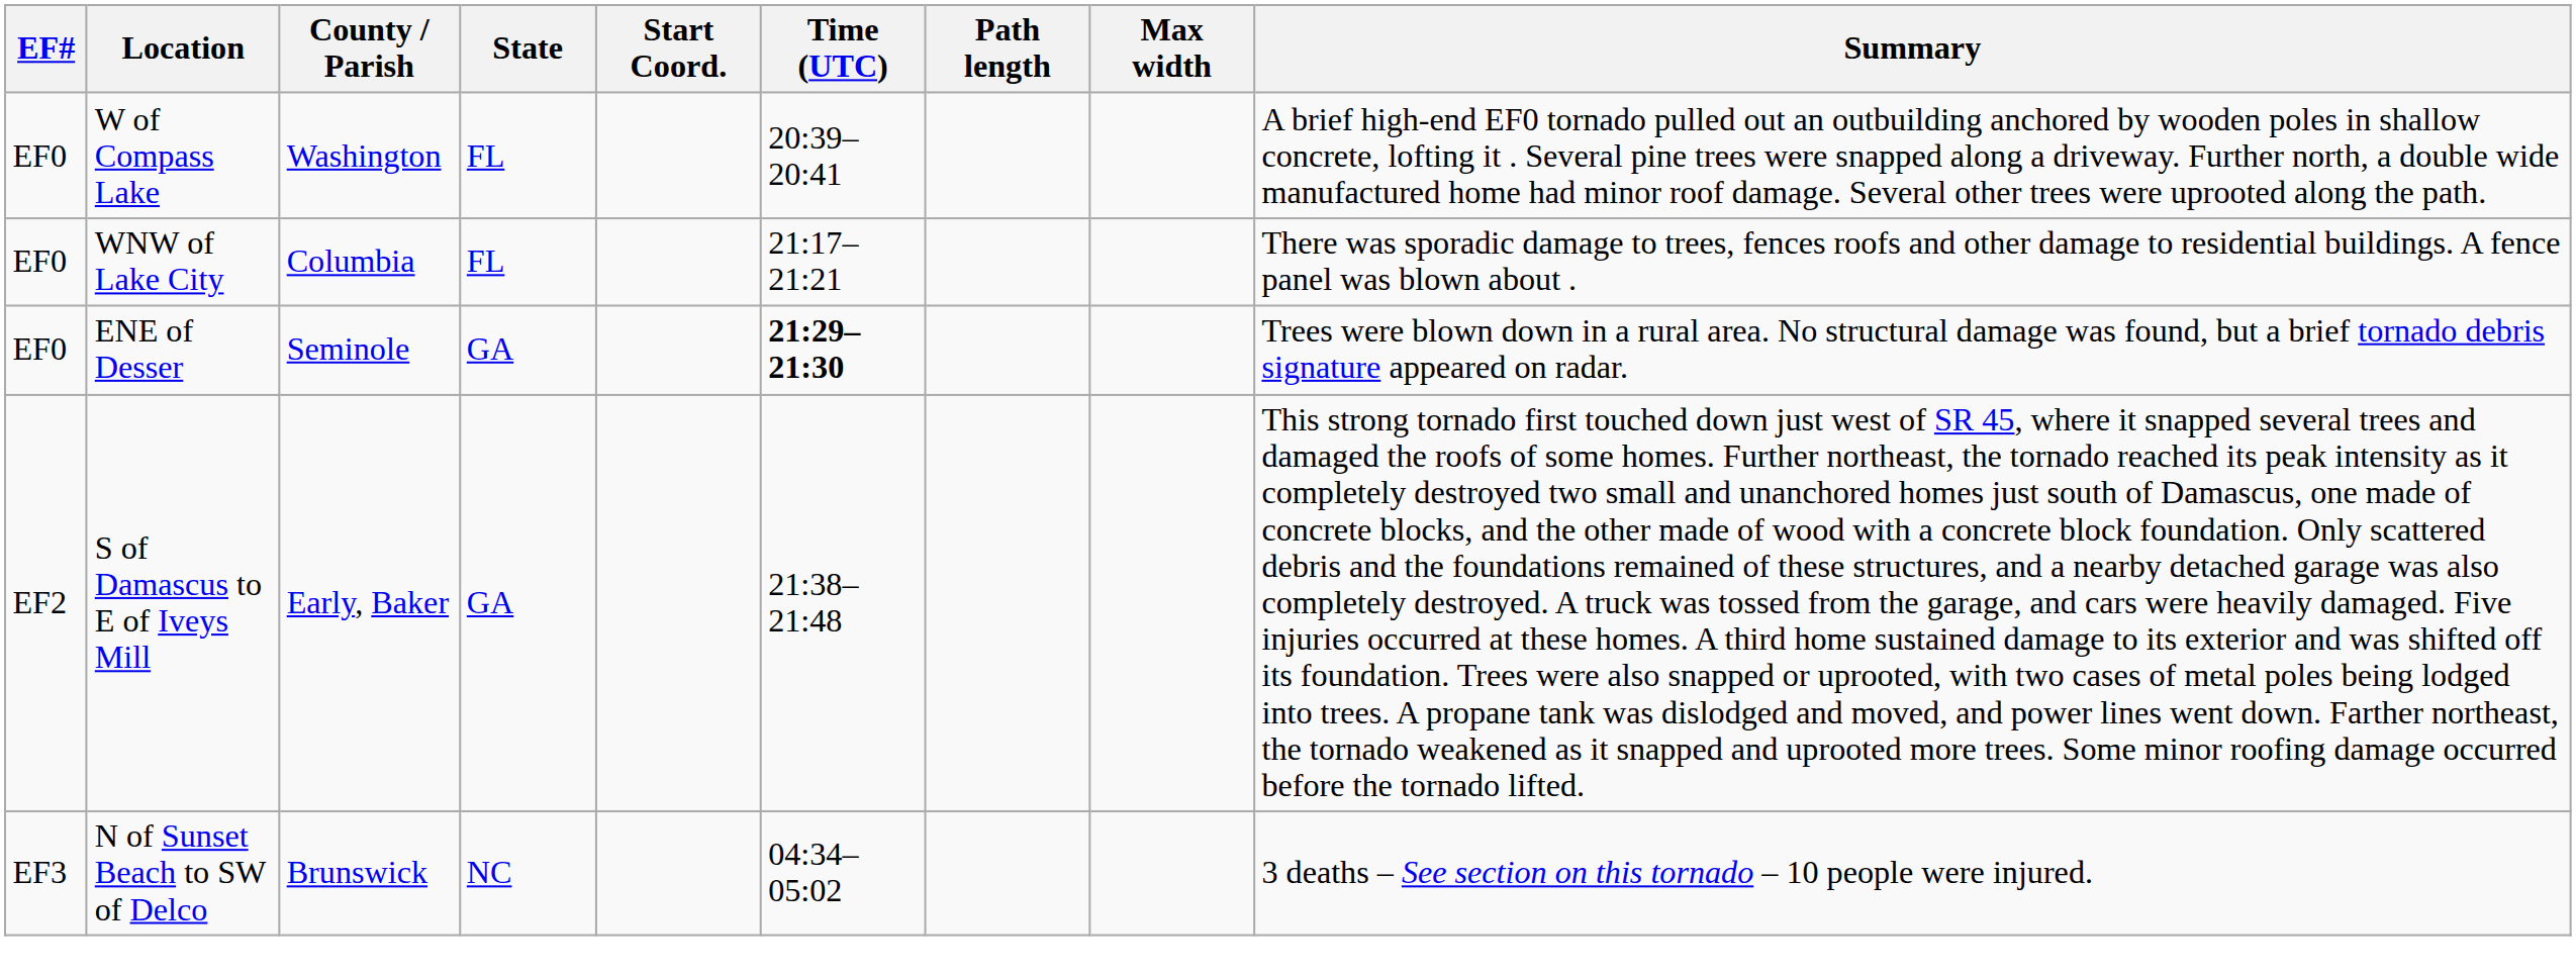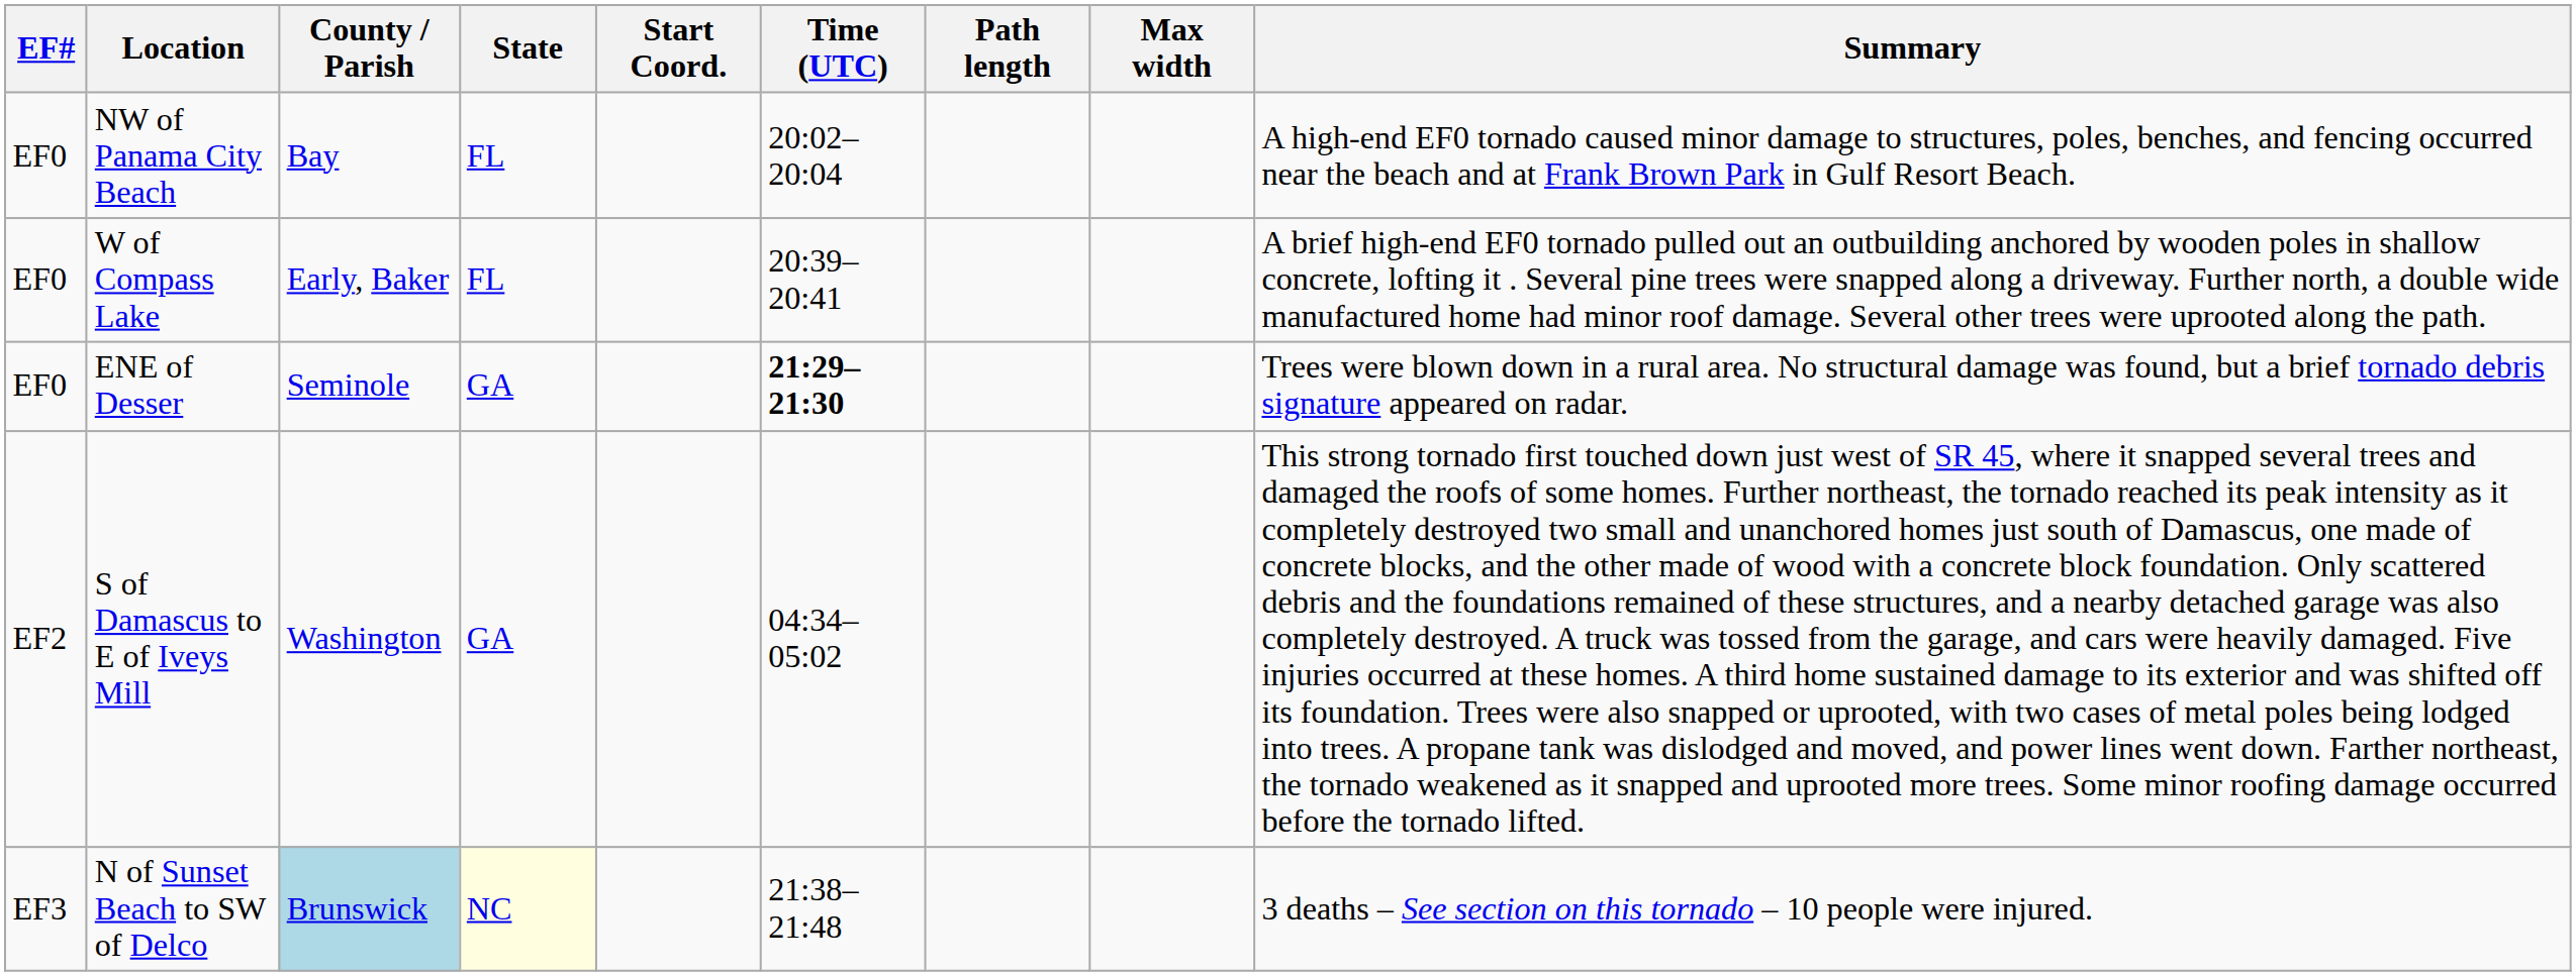+ row: EF0 | NW of Panama City Beach | Bay | FL | 20:02–20:04 | A high-end EF0 tornado caused minor damage to structures, poles, benches, and fencing occurred near the beach and at Frank Brown Park in Gulf Resort Beach.
W of Compass Lake | County / Parish: Washington -> Early, Baker
- row: EF0 | WNW of Lake City | Columbia | FL | 21:17–21:21 | There was sporadic damage to trees, fences roofs and other damage to residential buildings. A fence panel was blown about .
S of Damascus to E of Iveys Mill | County / Parish: Early, Baker -> Washington
S of Damascus to E of Iveys Mill | Time (UTC): 21:38–21:48 -> 04:34–05:02
N of Sunset Beach to SW of Delco | County / Parish: no background -> lightblue background
N of Sunset Beach to SW of Delco | State: no background -> lightyellow background
N of Sunset Beach to SW of Delco | Time (UTC): 04:34–05:02 -> 21:38–21:48
